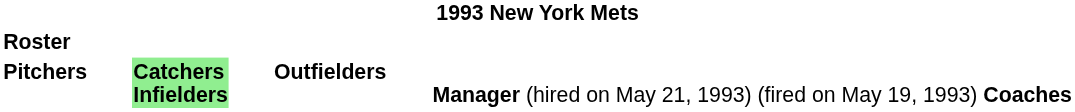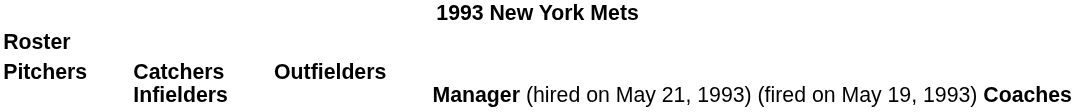Pitchers | column 2: lightgreen background -> no background
